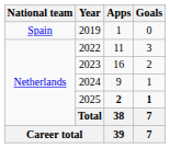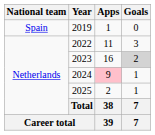2023 | Goals: no background -> lightgrey background
2024 | Apps: no background -> pink background
2025 | Apps: bold -> normal
2025 | Goals: bold -> normal
